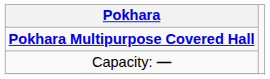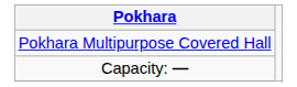Pokhara Multipurpose Covered Hall | Pokhara: bold -> normal
